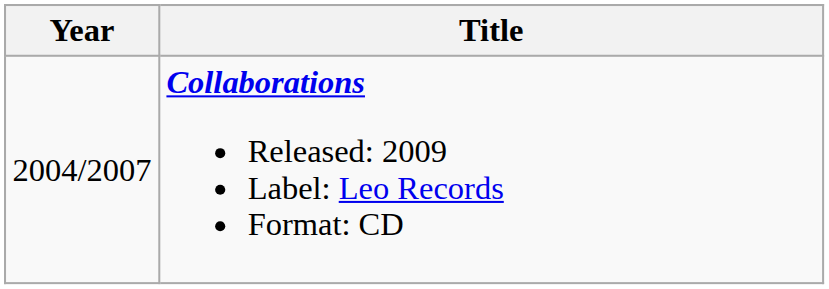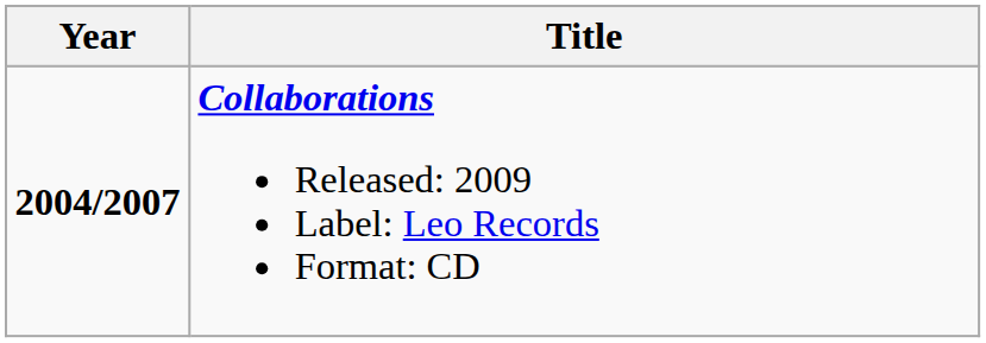Collaborations Released: 2009 Label: Leo Records Format: CD | Year: normal -> bold
